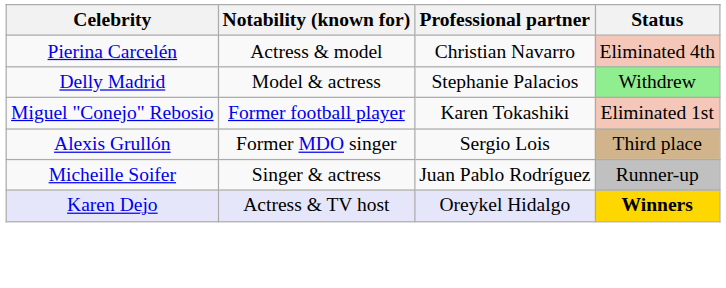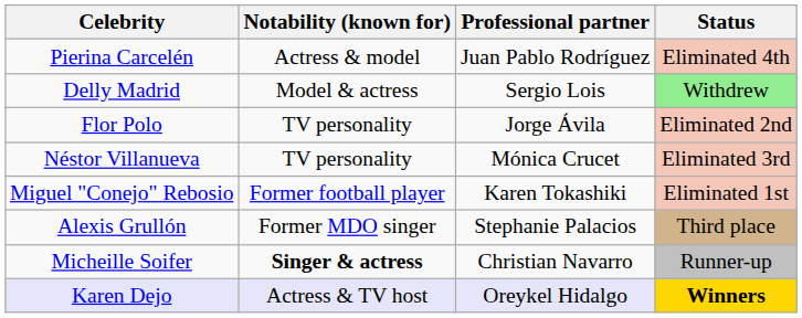Pierina Carcelén | Professional partner: Christian Navarro -> Juan Pablo Rodríguez
Delly Madrid | Professional partner: Stephanie Palacios -> Sergio Lois
+ row: Flor Polo | TV personality | Jorge Ávila | Eliminated 2nd
+ row: Néstor Villanueva | TV personality | Mónica Crucet | Eliminated 3rd
Alexis Grullón | Professional partner: Sergio Lois -> Stephanie Palacios
Micheille Soifer | Notability (known for): normal -> bold
Micheille Soifer | Professional partner: Juan Pablo Rodríguez -> Christian Navarro
